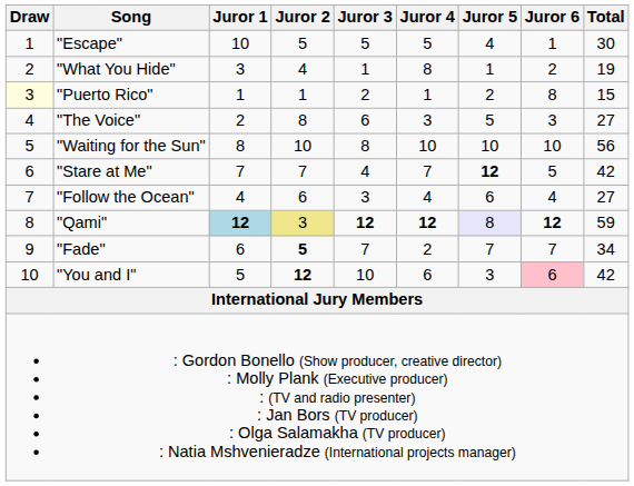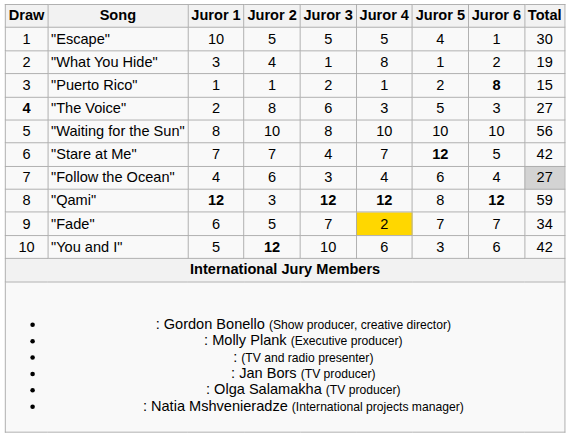"Puerto Rico" | Draw: lightyellow background -> no background
"Puerto Rico" | Juror 6: normal -> bold
"The Voice" | Draw: normal -> bold
"Follow the Ocean" | Total: no background -> lightgrey background
"Qami" | Juror 1: lightblue background -> no background
"Qami" | Juror 2: khaki background -> no background
"Qami" | Juror 5: lavender background -> no background
"Fade" | Juror 2: bold -> normal
"Fade" | Juror 4: no background -> gold background
"You and I" | Juror 6: pink background -> no background
